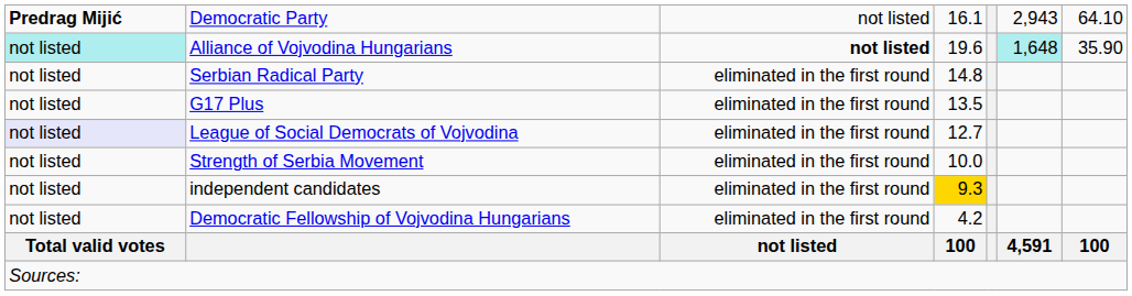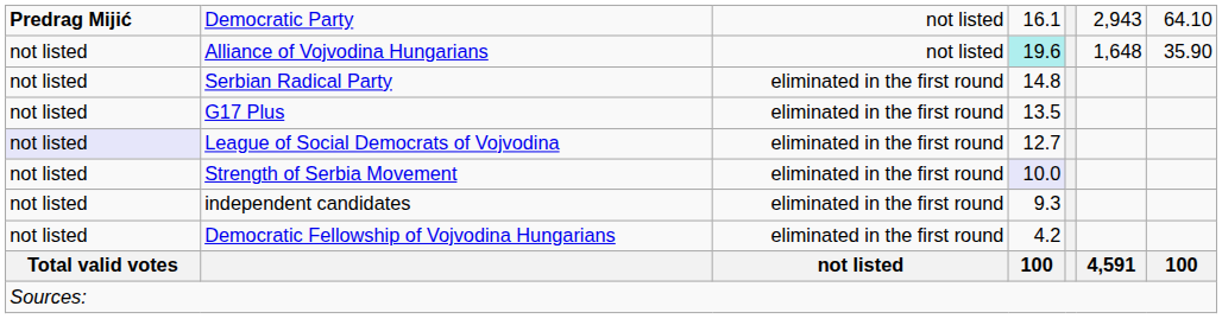Alliance of Vojvodina Hungarians | column 1: paleturquoise background -> no background
Alliance of Vojvodina Hungarians | column 3: bold -> normal
Alliance of Vojvodina Hungarians | column 4: no background -> paleturquoise background
Alliance of Vojvodina Hungarians | column 6: paleturquoise background -> no background
Strength of Serbia Movement | column 4: no background -> lavender background
independent candidates | column 4: gold background -> no background
